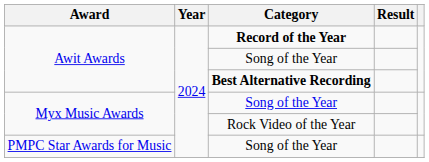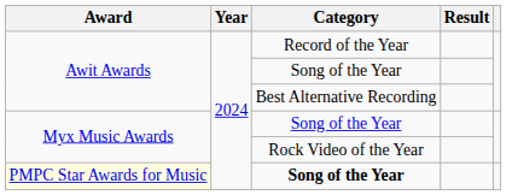Record of the Year | Category: bold -> normal
Best Alternative Recording | Category: bold -> normal
PMPC Star Awards for Music / Song of the Year | Award: no background -> lightyellow background
PMPC Star Awards for Music / Song of the Year | Category: normal -> bold
